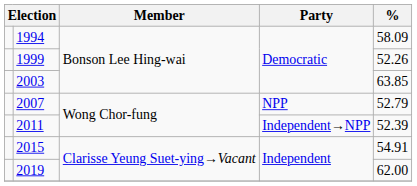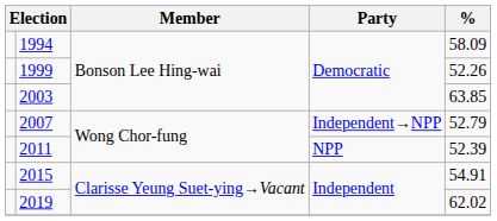2007 | Party: NPP -> Independent→NPP
2011 | Party: Independent→NPP -> NPP
2019 | %: 62.00 -> 62.02
